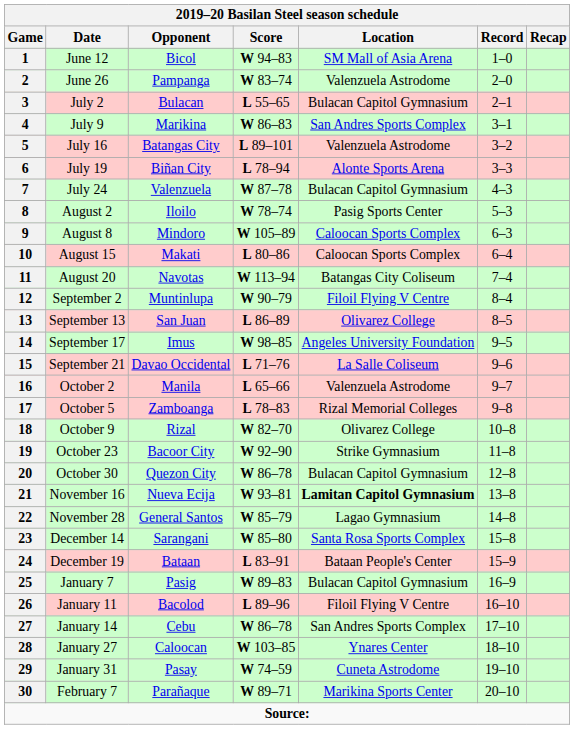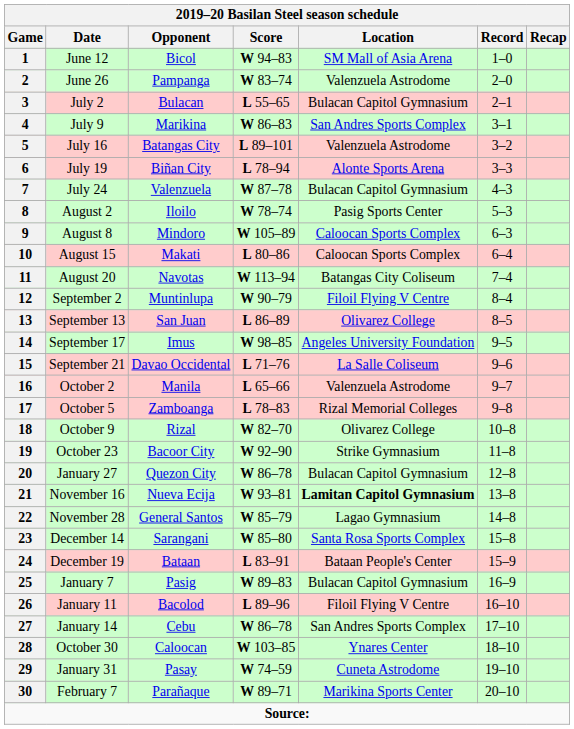20 | Date: October 30 -> January 27
28 | Date: January 27 -> October 30
